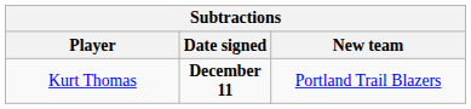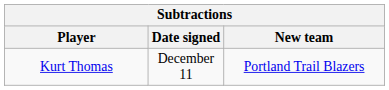Kurt Thomas | Date signed: bold -> normal
